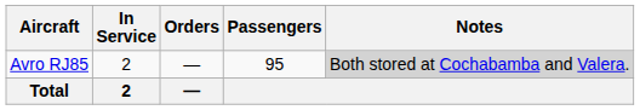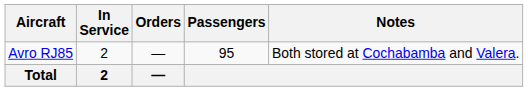Avro RJ85 | Notes: lightgrey background -> no background
